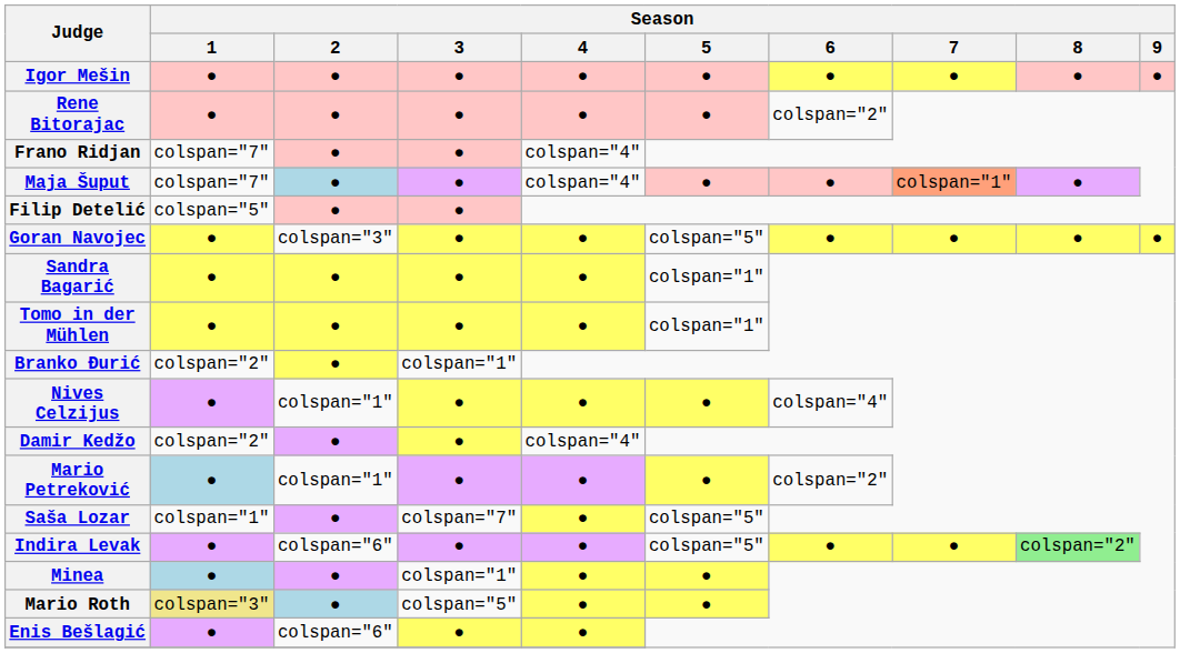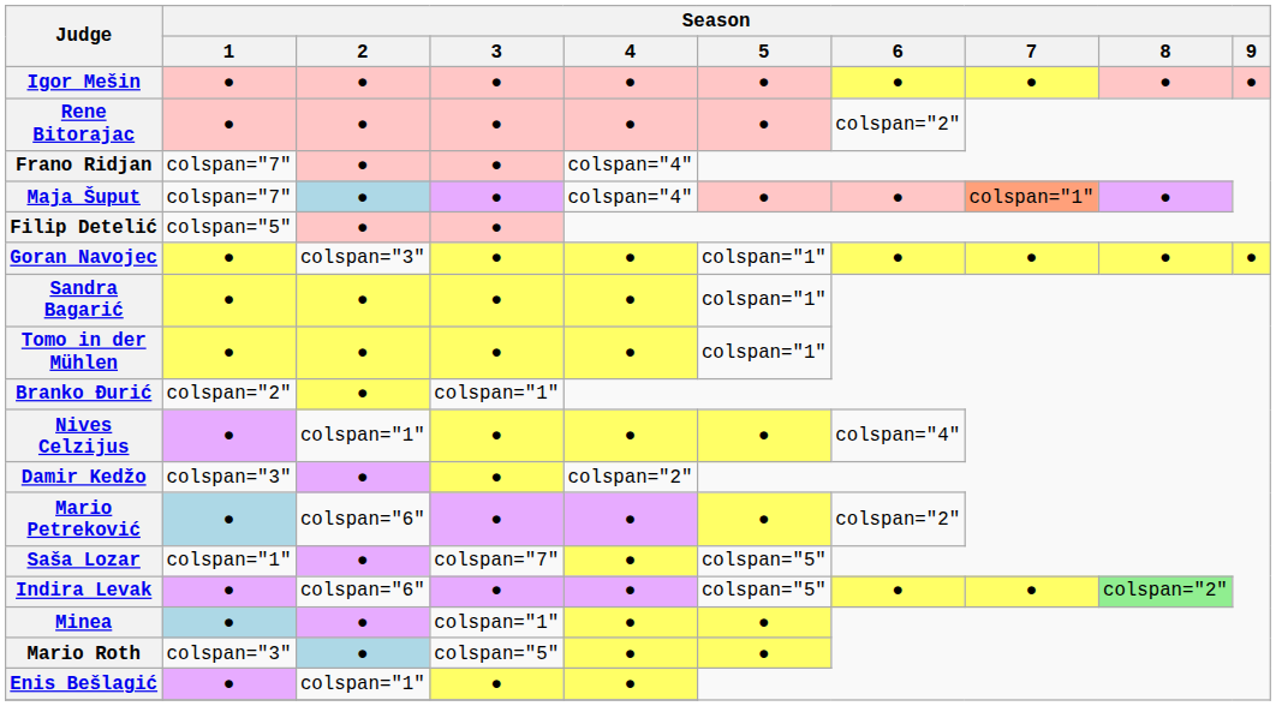Goran Navojec | Season / 5: colspan="5" -> colspan="1"
Damir Kedžo | Season / 1: colspan="2" -> colspan="3"
Damir Kedžo | Season / 4: colspan="4" -> colspan="2"
Mario Petreković | Season / 2: colspan="1" -> colspan="6"
Mario Roth | Season / 1: khaki background -> no background
Enis Bešlagić | Season / 2: colspan="6" -> colspan="1"
